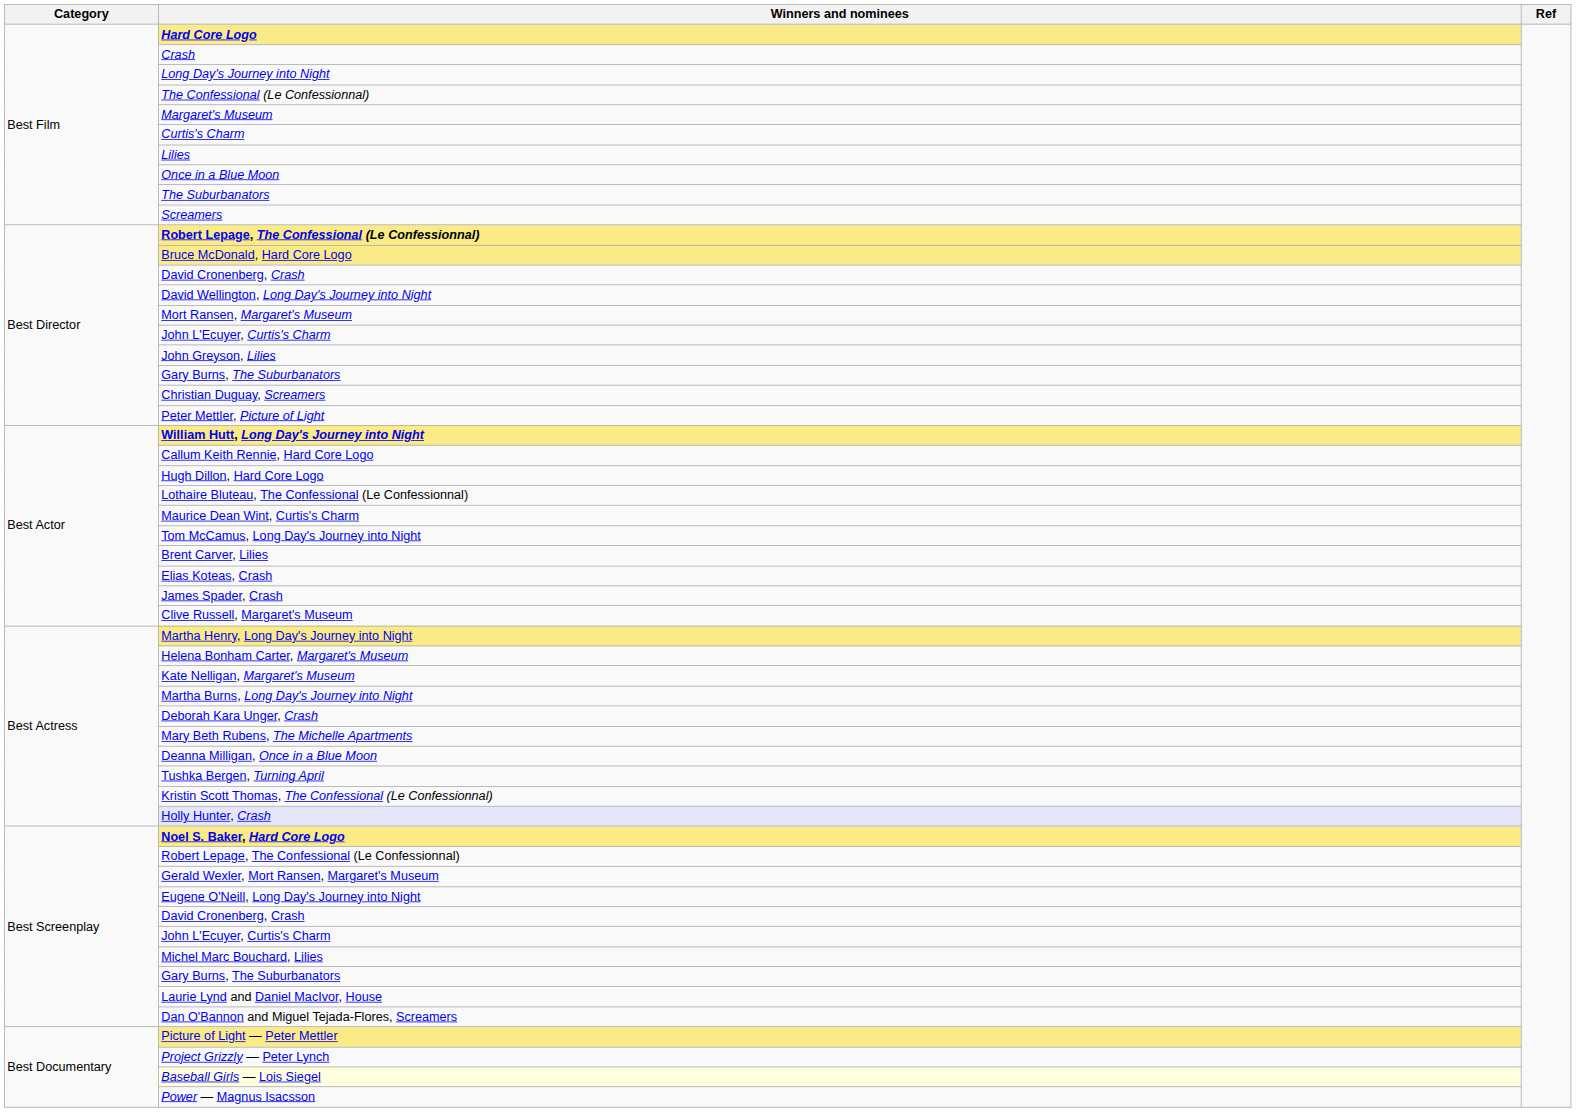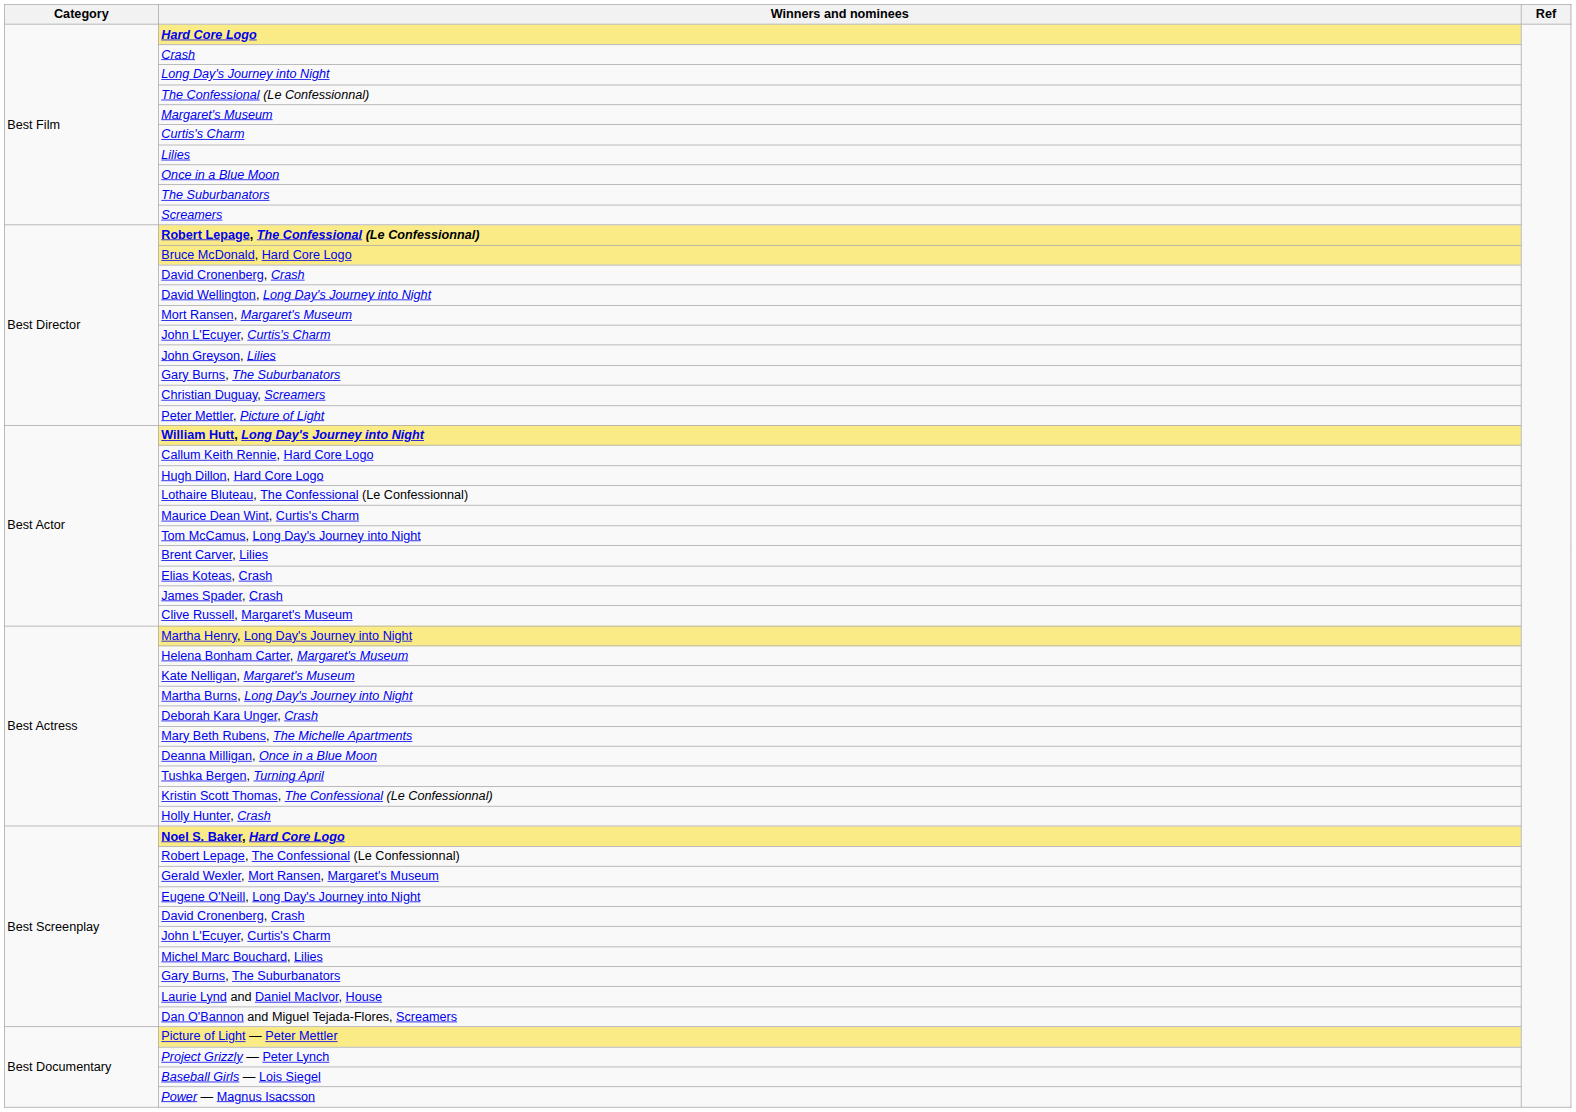Holly Hunter, Crash | Winners and nominees: lavender background -> no background
Baseball Girls — Lois Siegel | Winners and nominees: lightyellow background -> no background
